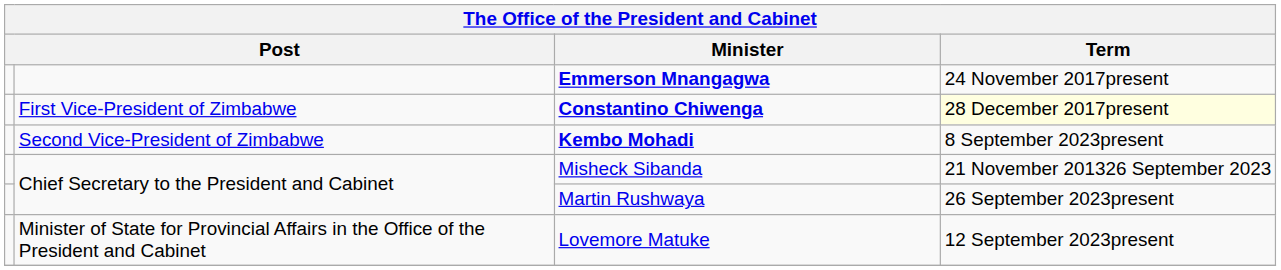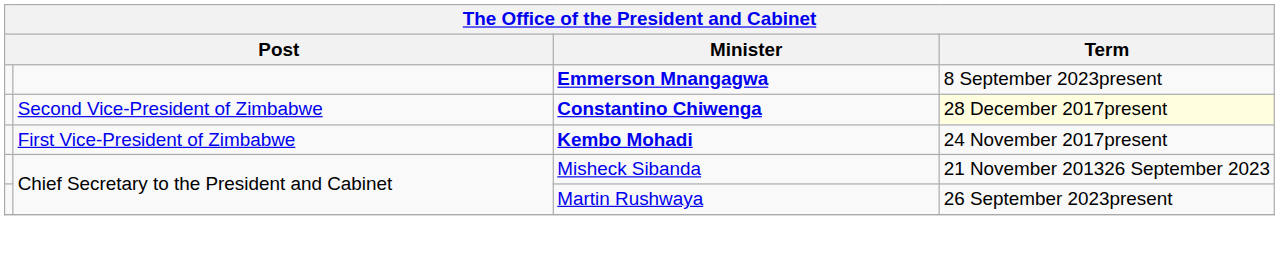Emmerson Mnangagwa | Term: 24 November 2017present -> 8 September 2023present
Constantino Chiwenga | column 2: First Vice-President of Zimbabwe -> Second Vice-President of Zimbabwe
Kembo Mohadi | column 2: Second Vice-President of Zimbabwe -> First Vice-President of Zimbabwe
Kembo Mohadi | Term: 8 September 2023present -> 24 November 2017present
- row: Minister of State for Provincial Affairs in the Office of the President and Cabinet | Lovemore Matuke | 12 September 2023present
